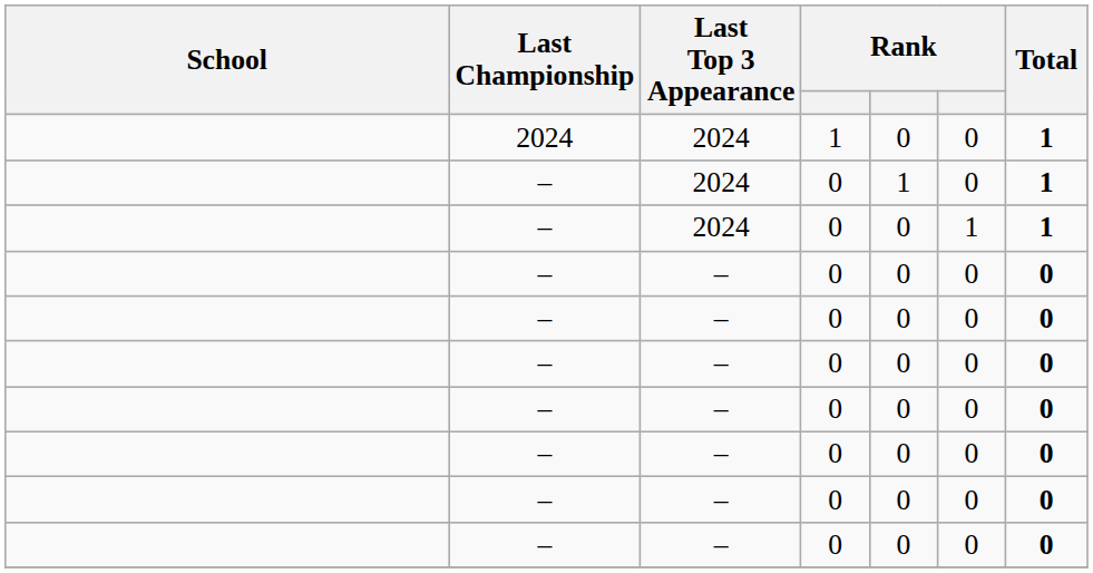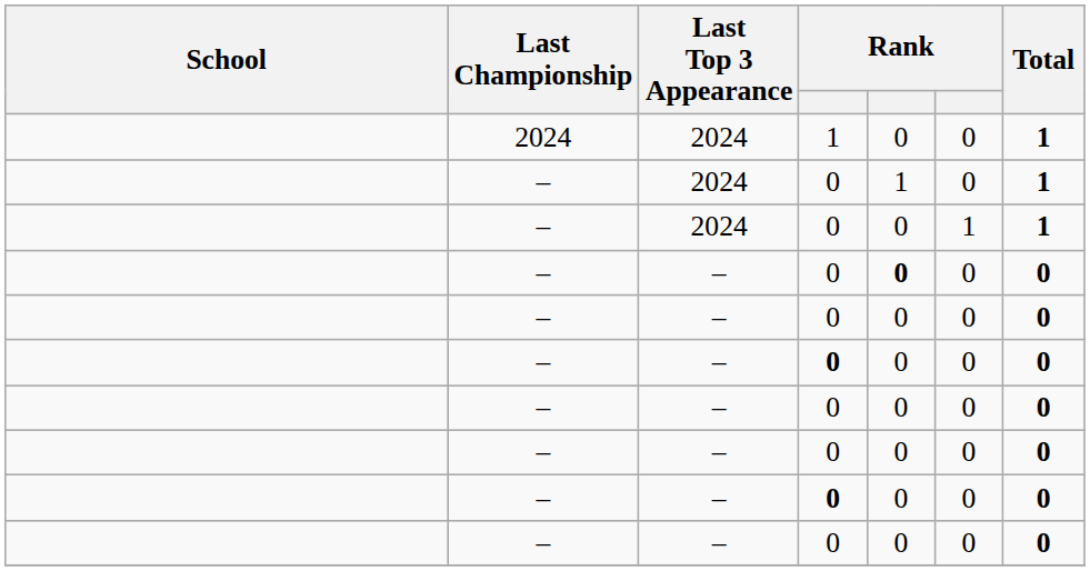row 6 | column 5: normal -> bold
row 8 | column 4: normal -> bold
row 11 | column 4: normal -> bold
